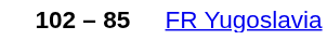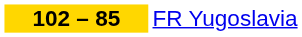FR Yugoslavia | column 1: no background -> gold background
